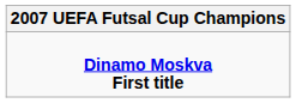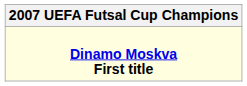row 2 | column 1: no background -> lightyellow background
